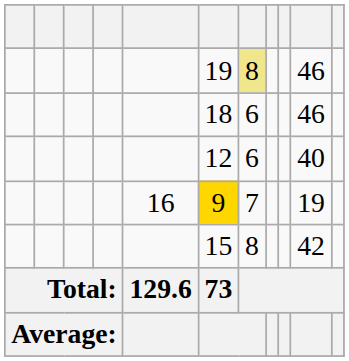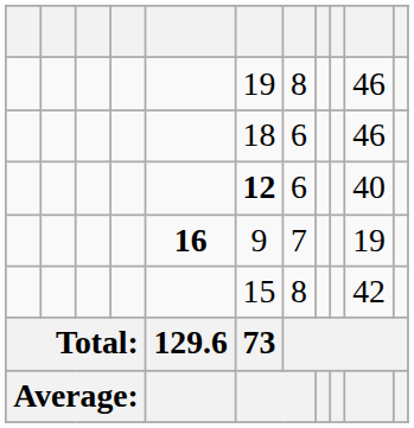row 2 | column 7: khaki background -> no background
row 4 | column 6: normal -> bold
row 5 | column 5: normal -> bold
row 5 | column 6: gold background -> no background
